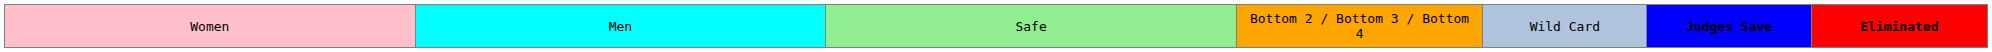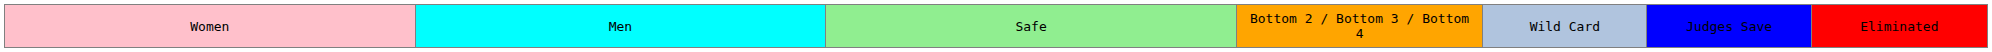Women | column 6: bold -> normal
Women | column 7: bold -> normal
